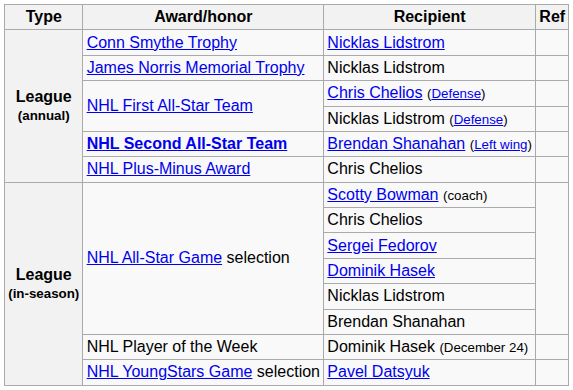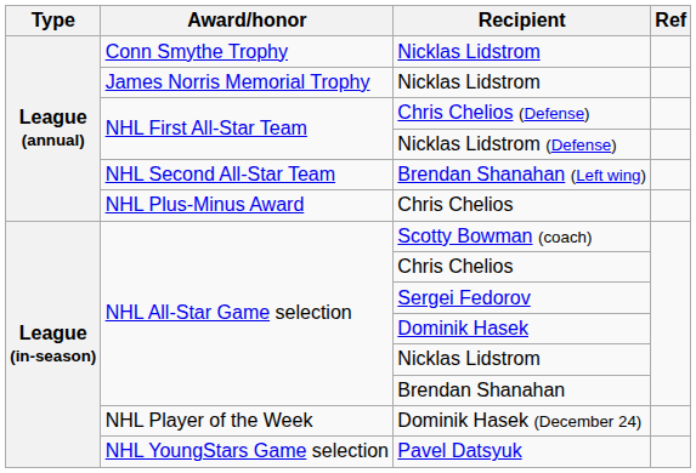Brendan Shanahan (Left wing) | Award/honor: bold -> normal
